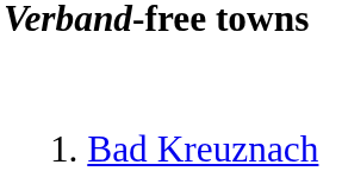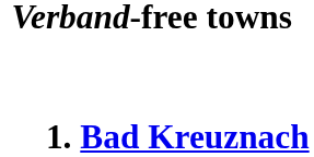row 2 | column 1: normal -> bold
